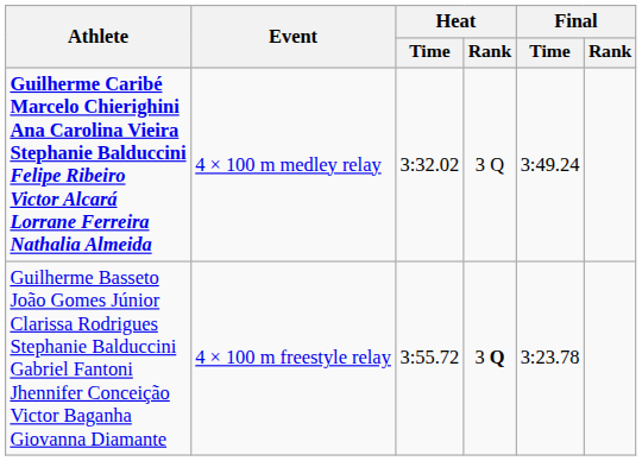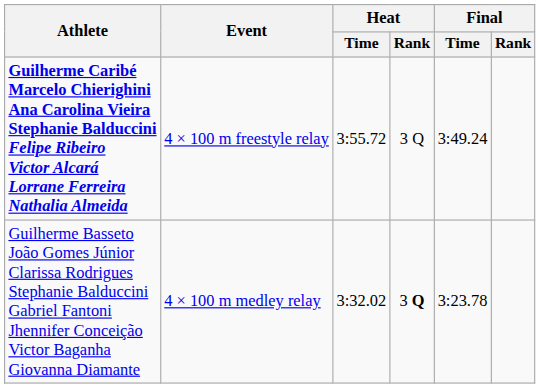row 3 | Event: 4 × 100 m medley relay -> 4 × 100 m freestyle relay
row 3 | Heat / Time: 3:32.02 -> 3:55.72
row 4 | Event: 4 × 100 m freestyle relay -> 4 × 100 m medley relay
row 4 | Heat / Time: 3:55.72 -> 3:32.02
